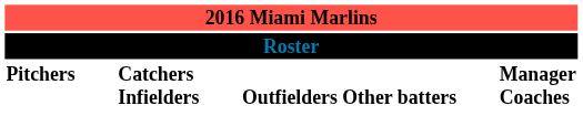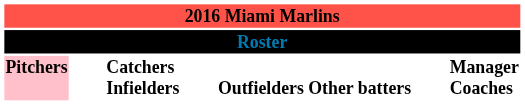Pitchers | column 1: no background -> pink background
